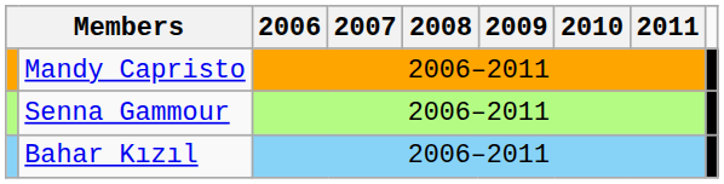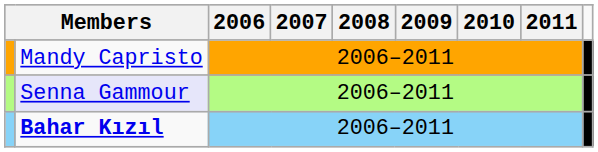Senna Gammour | column 2: no background -> lavender background
Bahar Kızıl | column 2: normal -> bold
